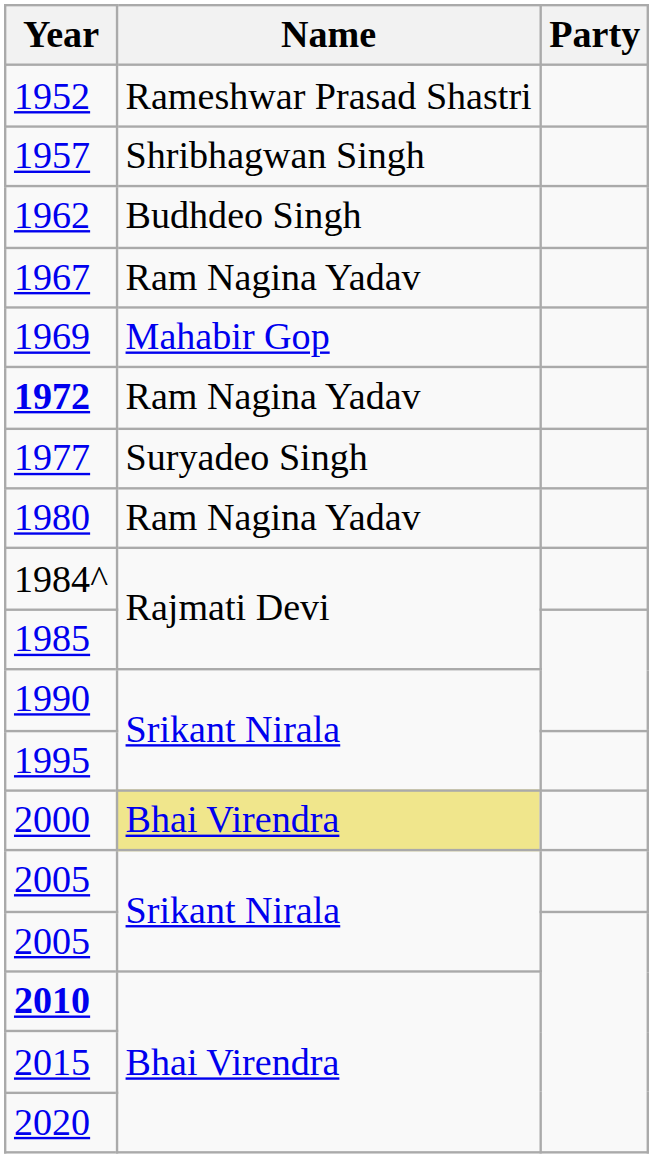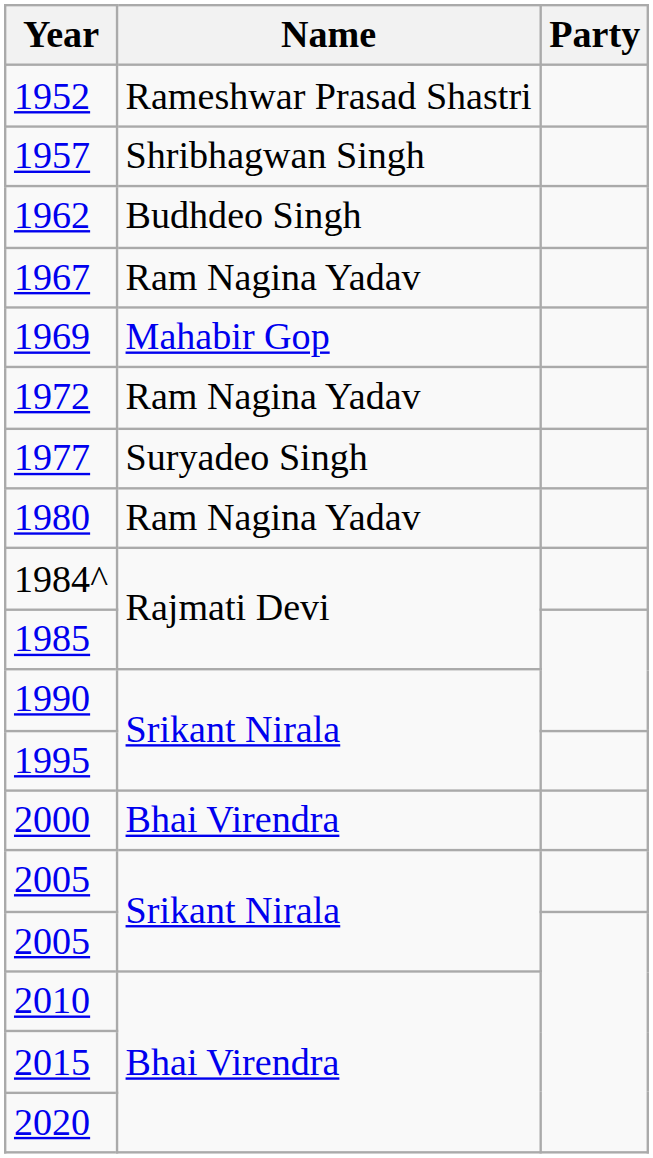1972 | Year: bold -> normal
2000 | Name: khaki background -> no background
2010 | Year: bold -> normal
